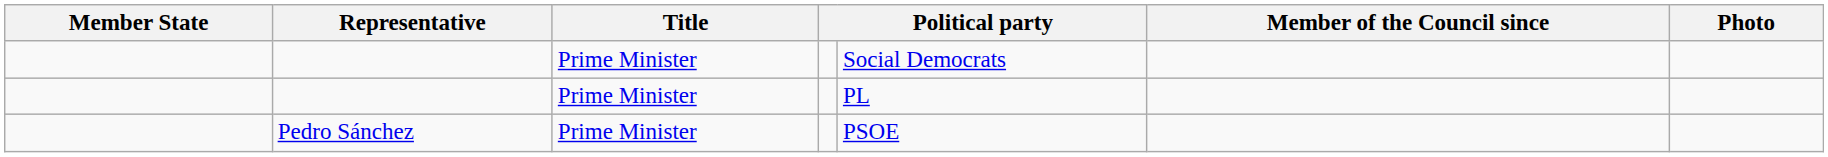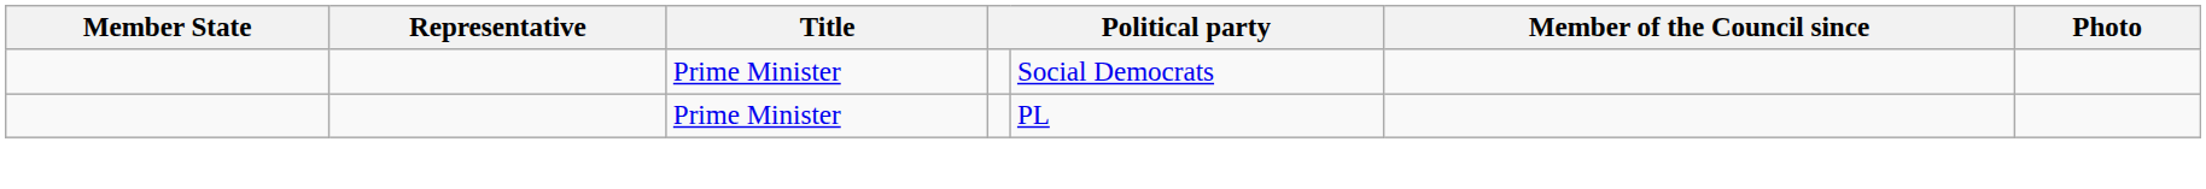- row: Pedro Sánchez | Prime Minister | PSOE
